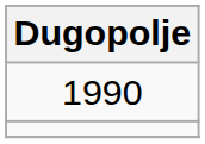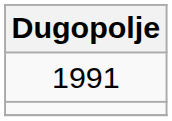row 2 | column 1: 1990 -> 1991
